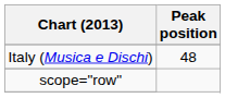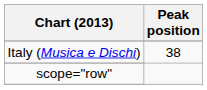Italy (Musica e Dischi) | Peak position: 48 -> 38
